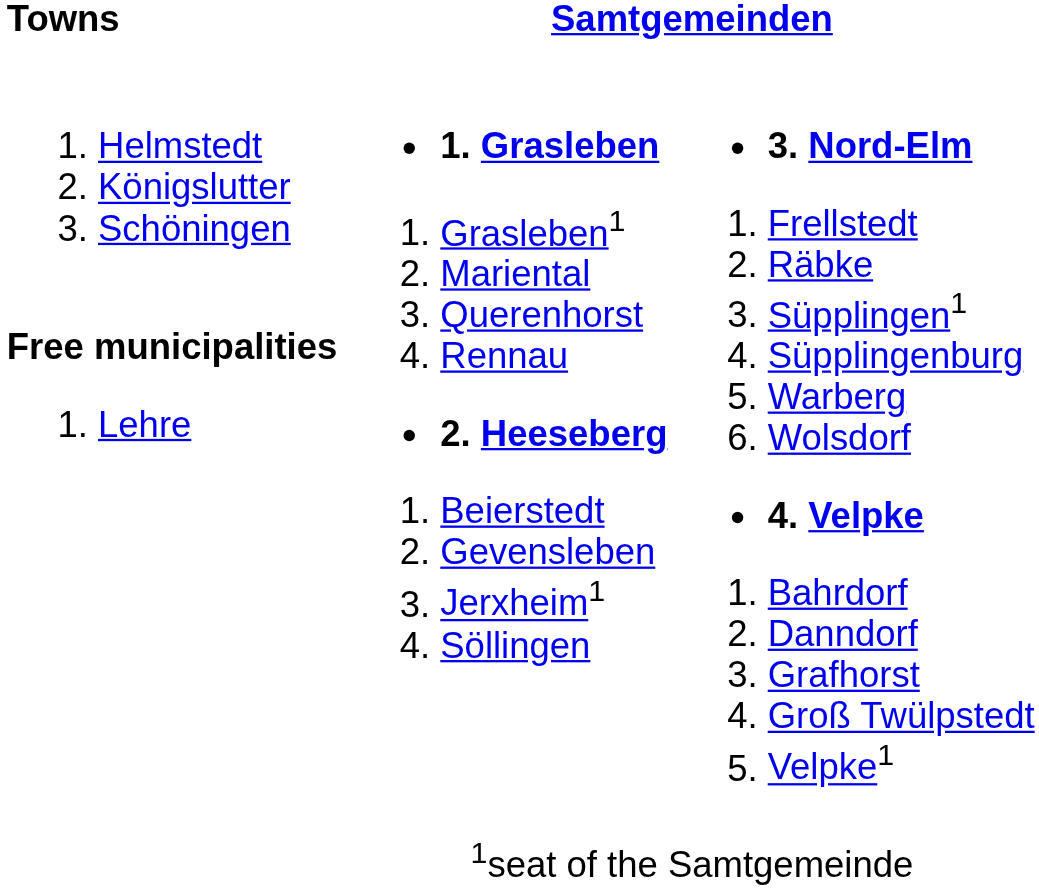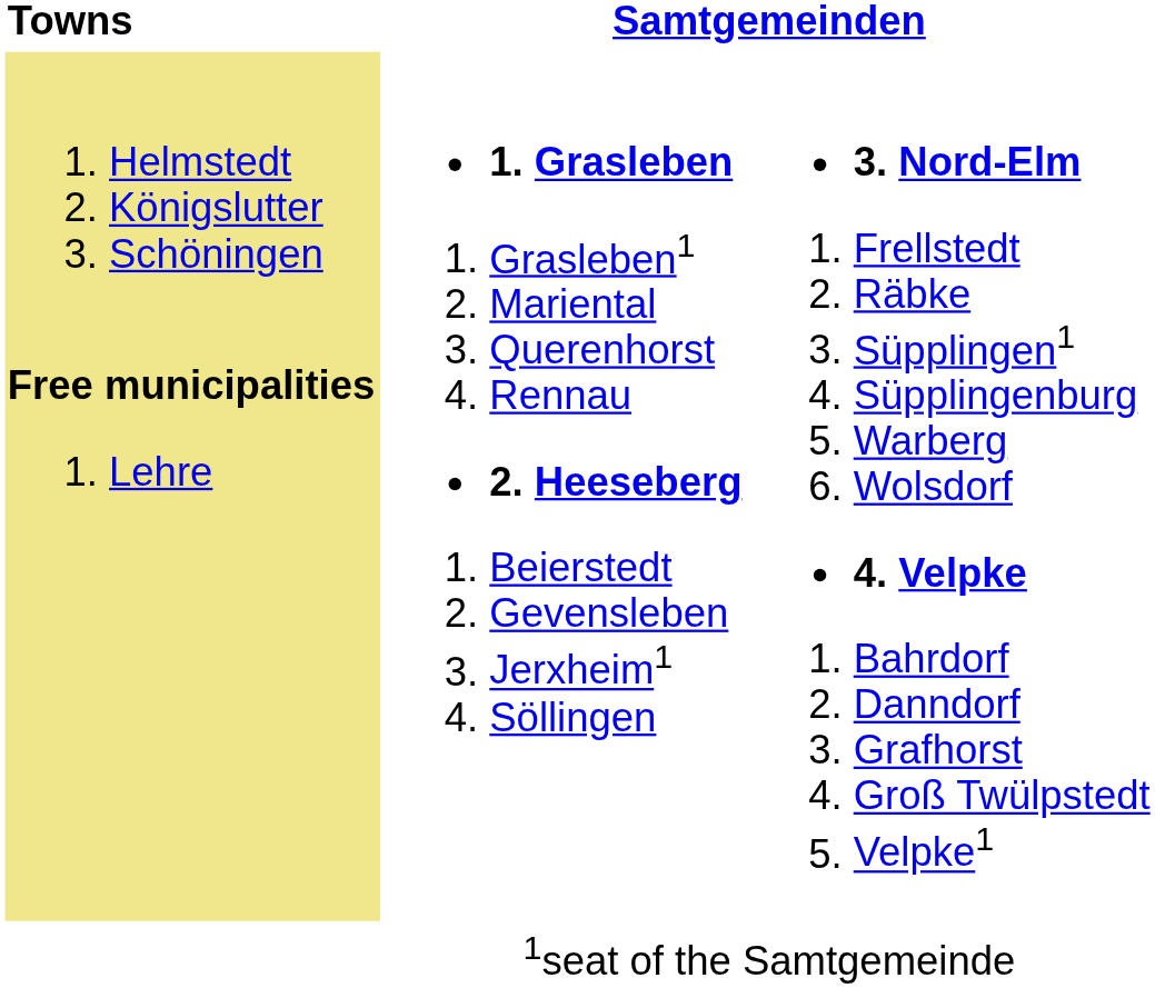Helmstedt Königslutter Schöningen Free municipalities Lehre | Towns: no background -> khaki background
